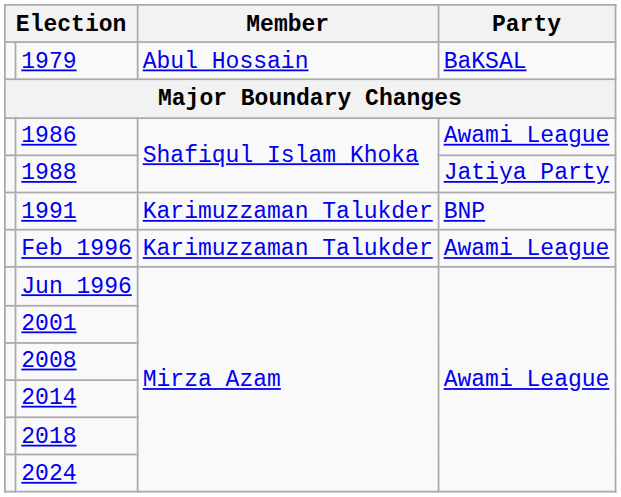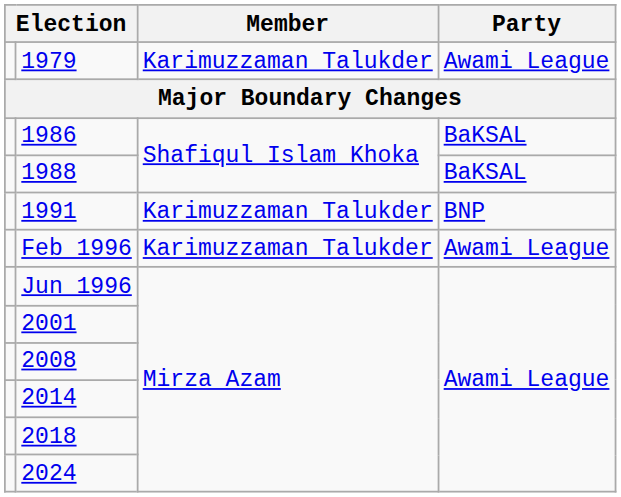1979 | Member: Abul Hossain -> Karimuzzaman Talukder
1979 | Party: BaKSAL -> Awami League
1986 | Party: Awami League -> BaKSAL
1988 | Party: Jatiya Party -> BaKSAL
